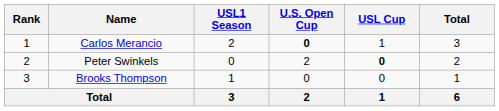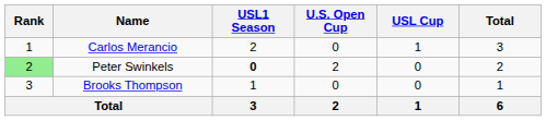Carlos Merancio | U.S. Open Cup: bold -> normal
Peter Swinkels | Rank: no background -> lightgreen background
Peter Swinkels | USL1 Season: normal -> bold
Peter Swinkels | USL Cup: bold -> normal
